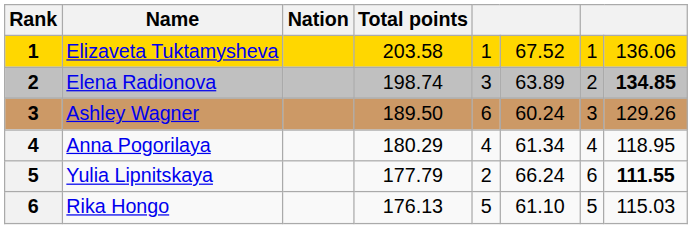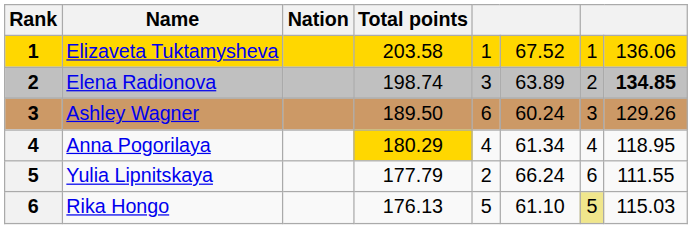Anna Pogorilaya | Total points: no background -> gold background
Yulia Lipnitskaya | column 8: bold -> normal
Rika Hongo | column 7: no background -> khaki background
